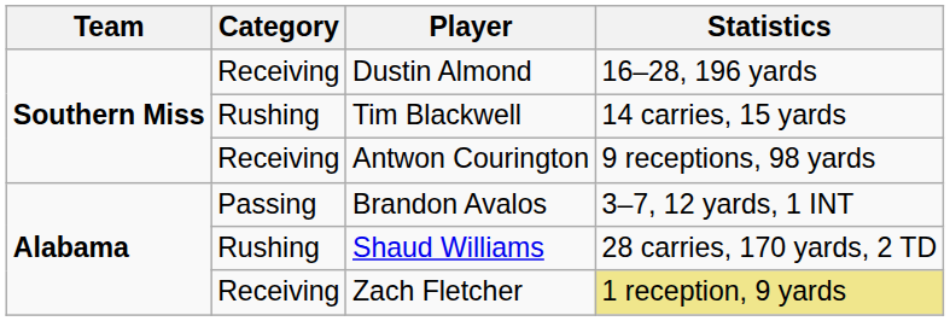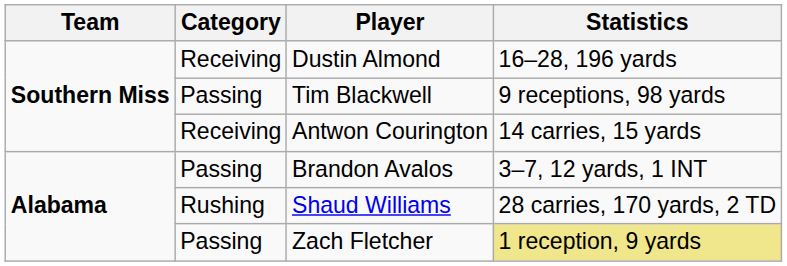Tim Blackwell | Category: Rushing -> Passing
Tim Blackwell | Statistics: 14 carries, 15 yards -> 9 receptions, 98 yards
Antwon Courington | Statistics: 9 receptions, 98 yards -> 14 carries, 15 yards
Zach Fletcher | Category: Receiving -> Passing
